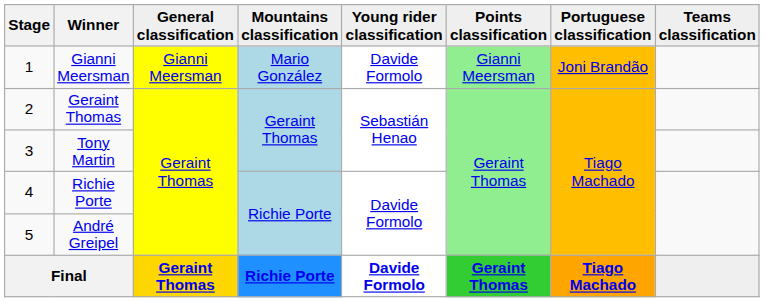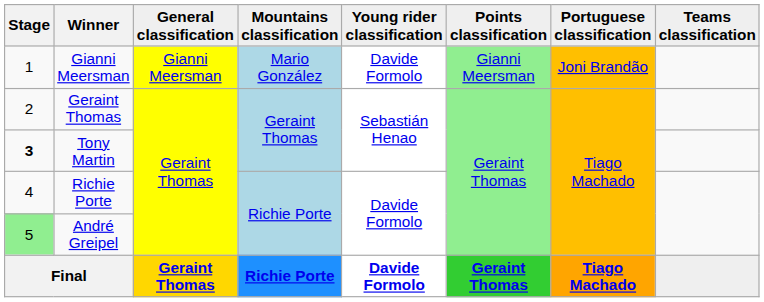Tony Martin | Stage: normal -> bold
André Greipel | Stage: no background -> lightgreen background
